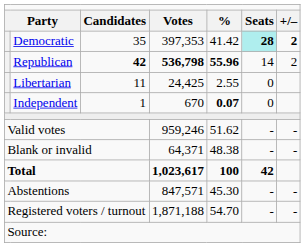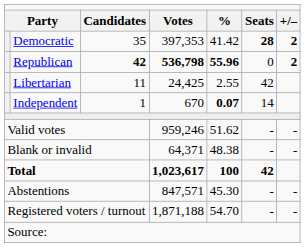Democratic | column 6: paleturquoise background -> no background
Republican | column 6: 14 -> 0
Republican | column 7: normal -> bold
Libertarian | column 6: 0 -> 42
Independent | column 6: 0 -> 14
